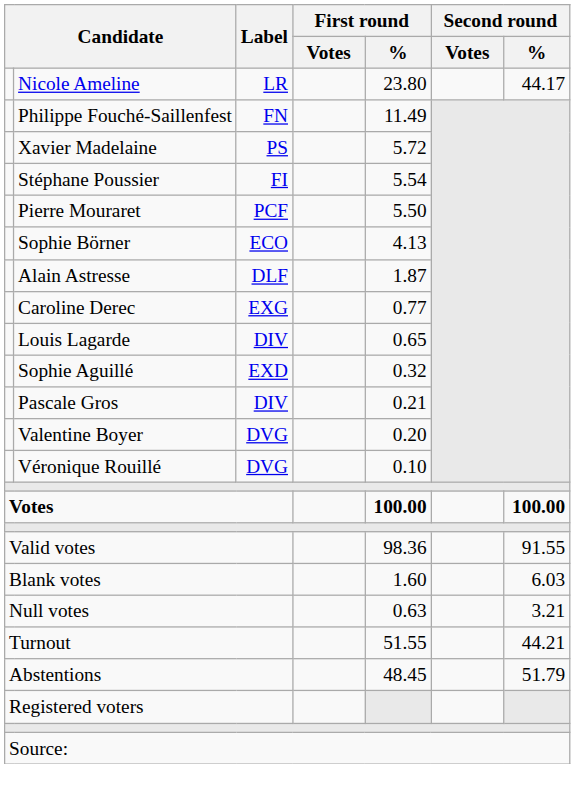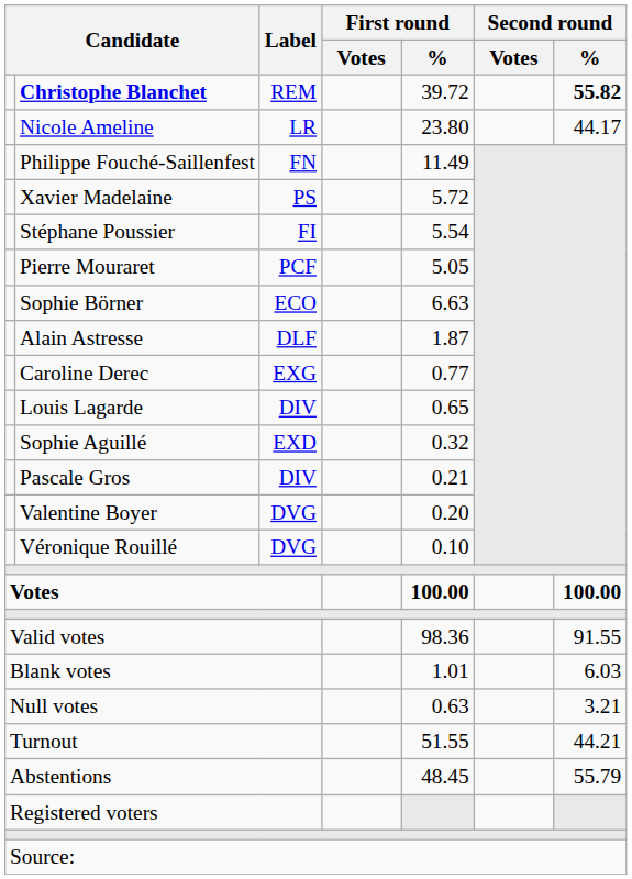+ row: Christophe Blanchet | REM | 39.72 | 55.82
Pierre Mouraret | First round / %: 5.50 -> 5.05
Sophie Börner | First round / %: 4.13 -> 6.63
Blank votes | First round / %: 1.60 -> 1.01
Abstentions | Second round / %: 51.79 -> 55.79
